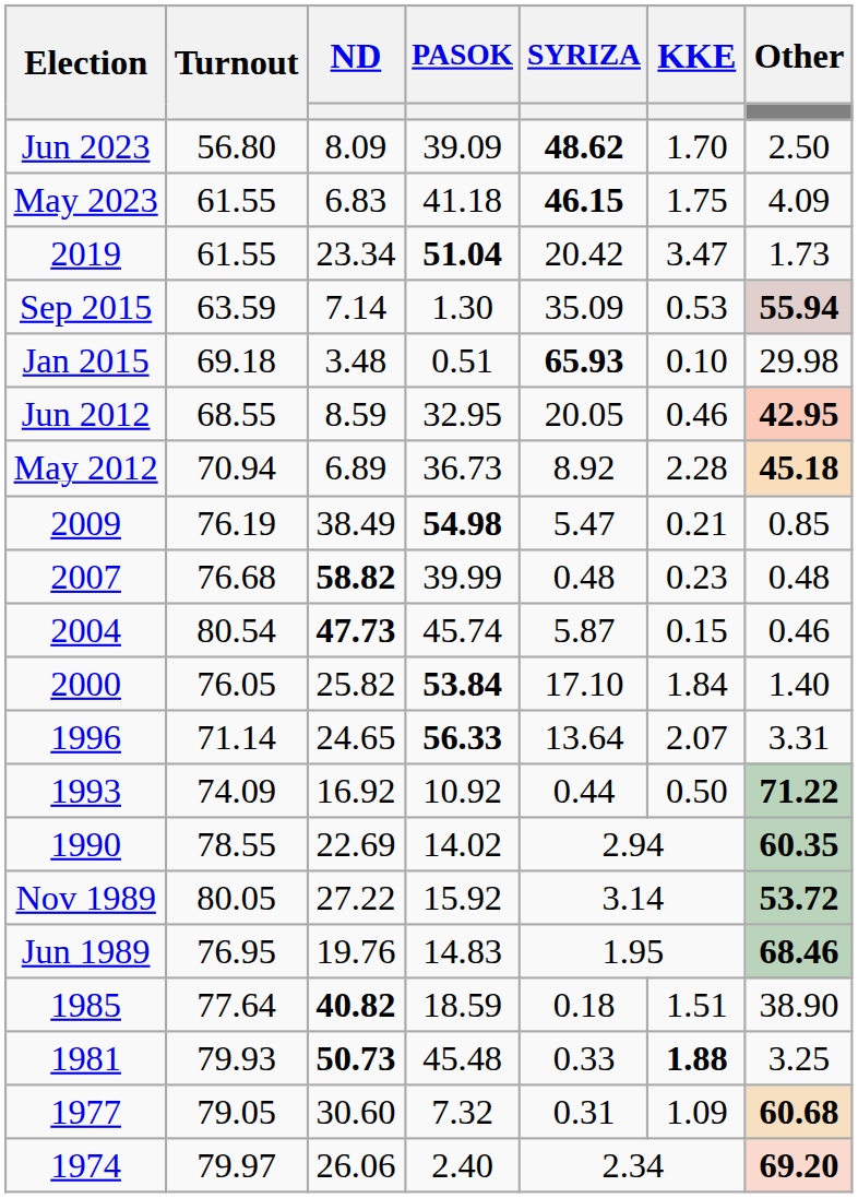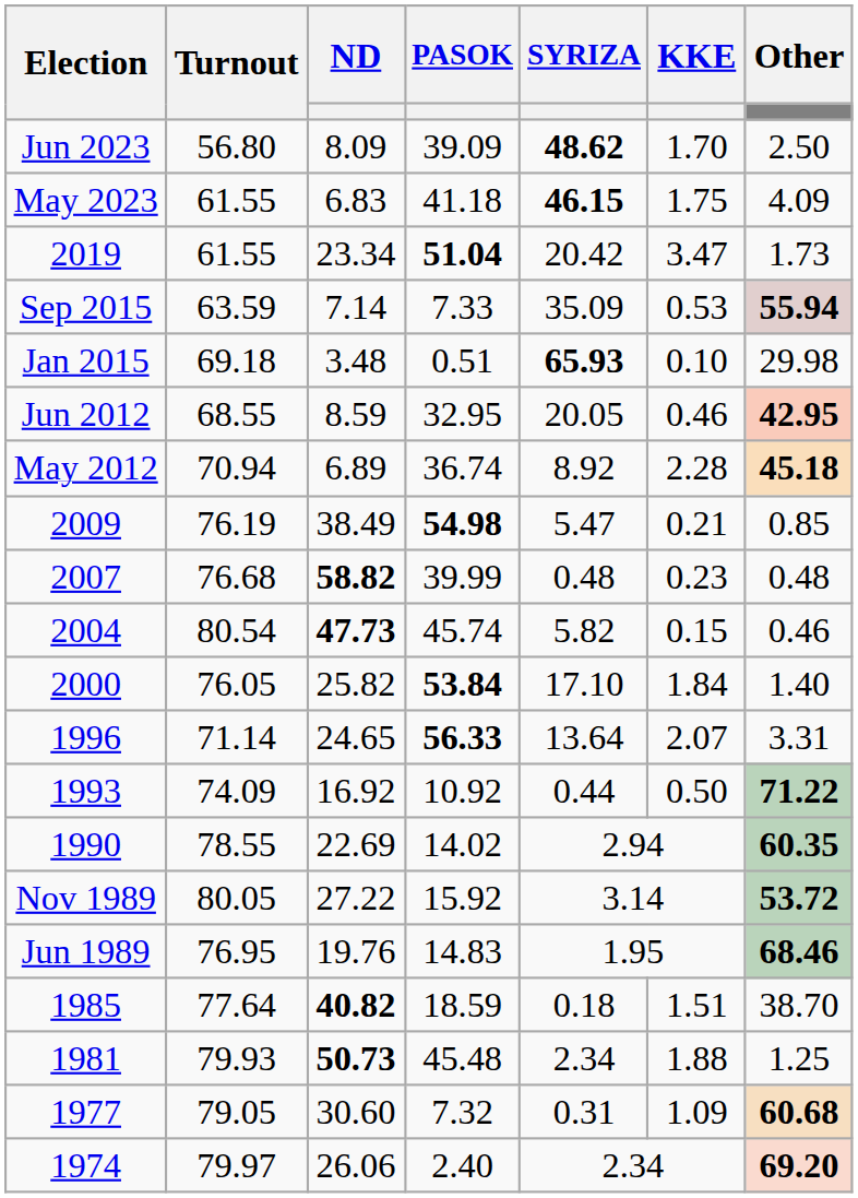Sep 2015 | PASOK: 1.30 -> 7.33
May 2012 | PASOK: 36.73 -> 36.74
2004 | SYRIZA: 5.87 -> 5.82
1985 | Other: 38.90 -> 38.70
1981 | SYRIZA: 0.33 -> 2.34
1981 | KKE: bold -> normal
1981 | Other: 3.25 -> 1.25
